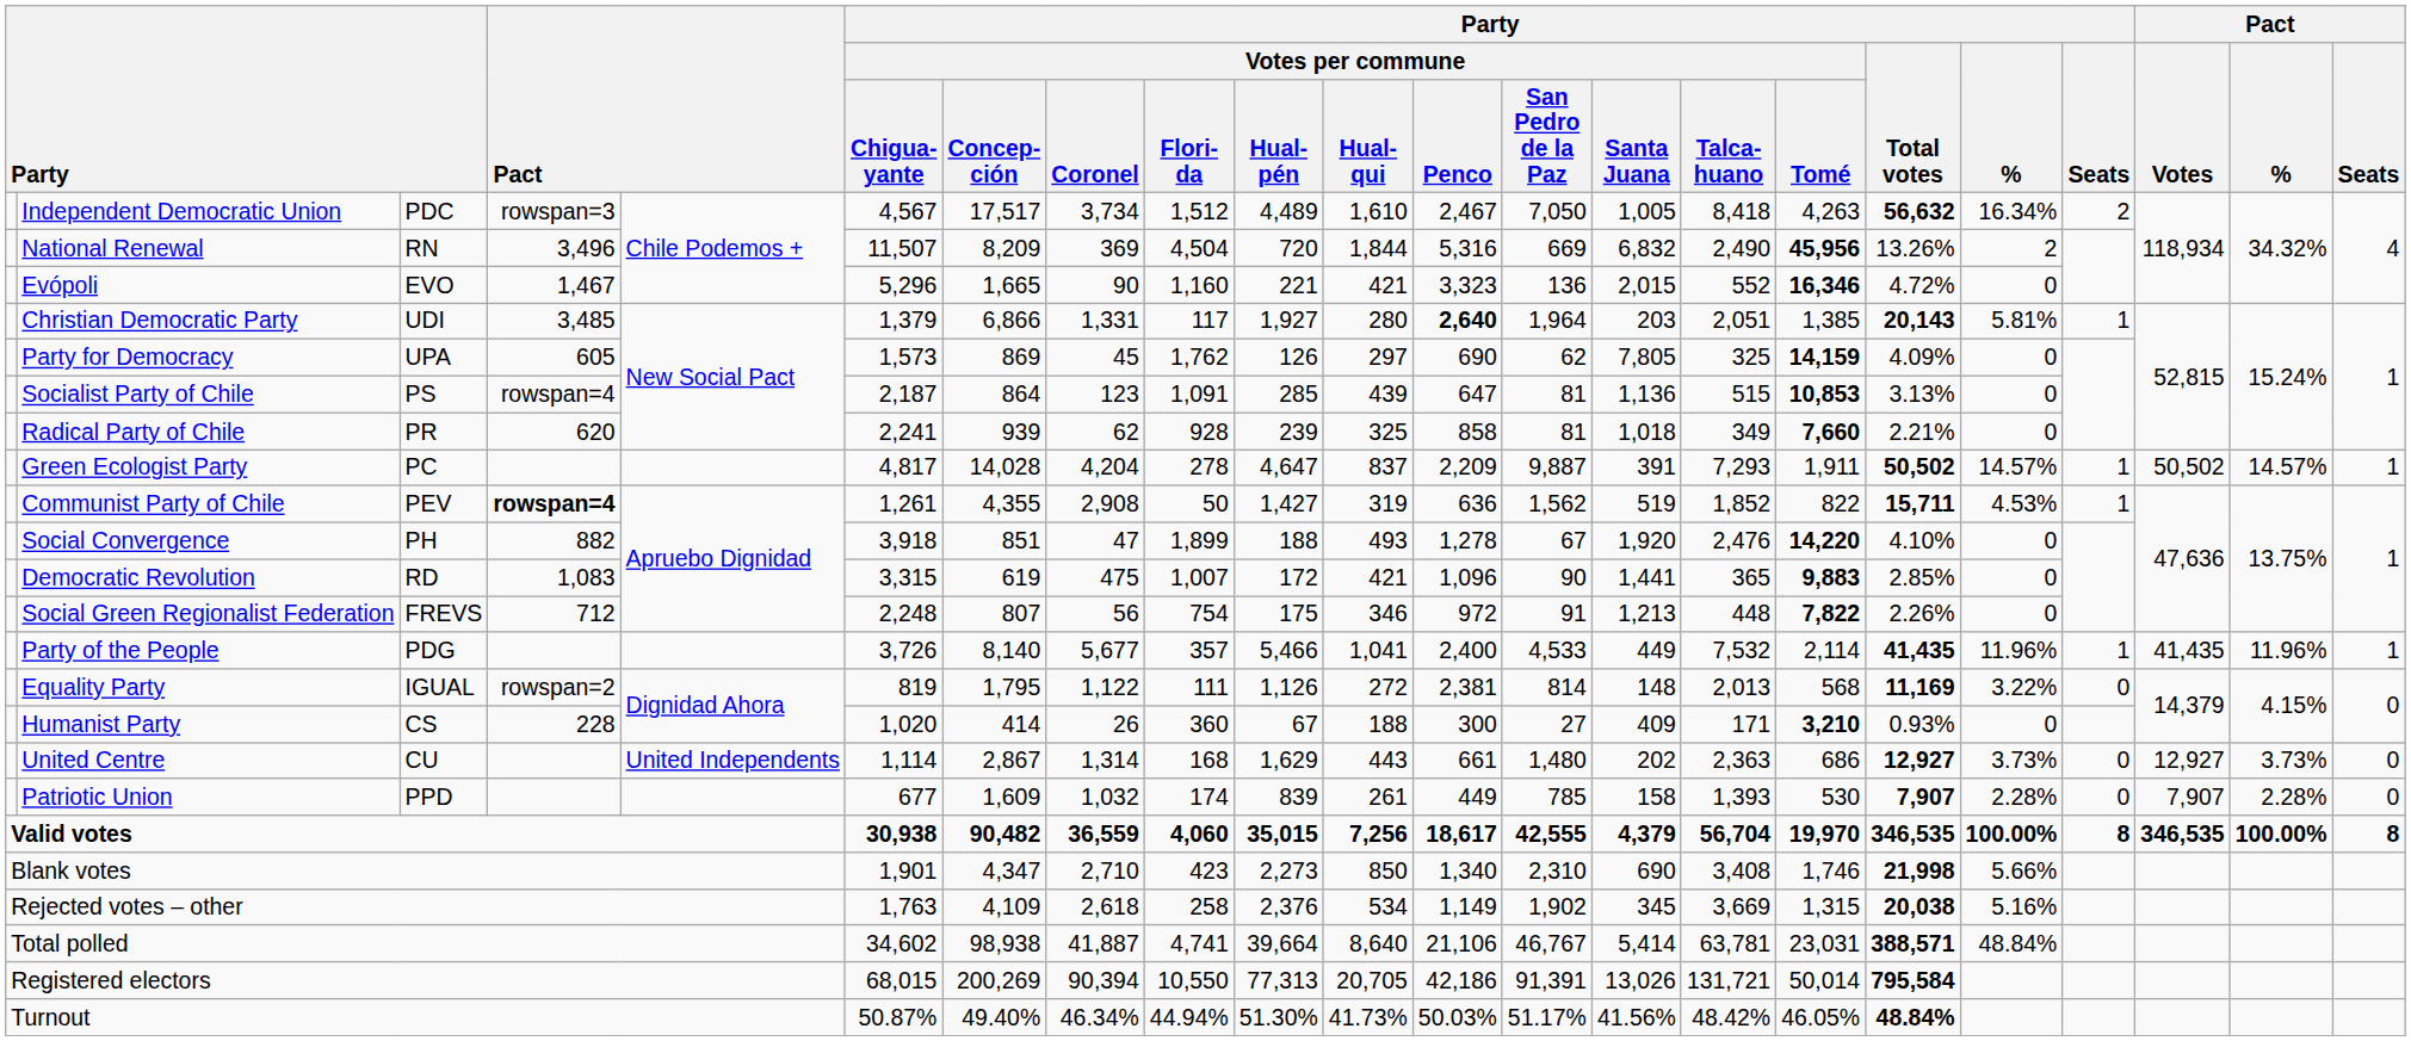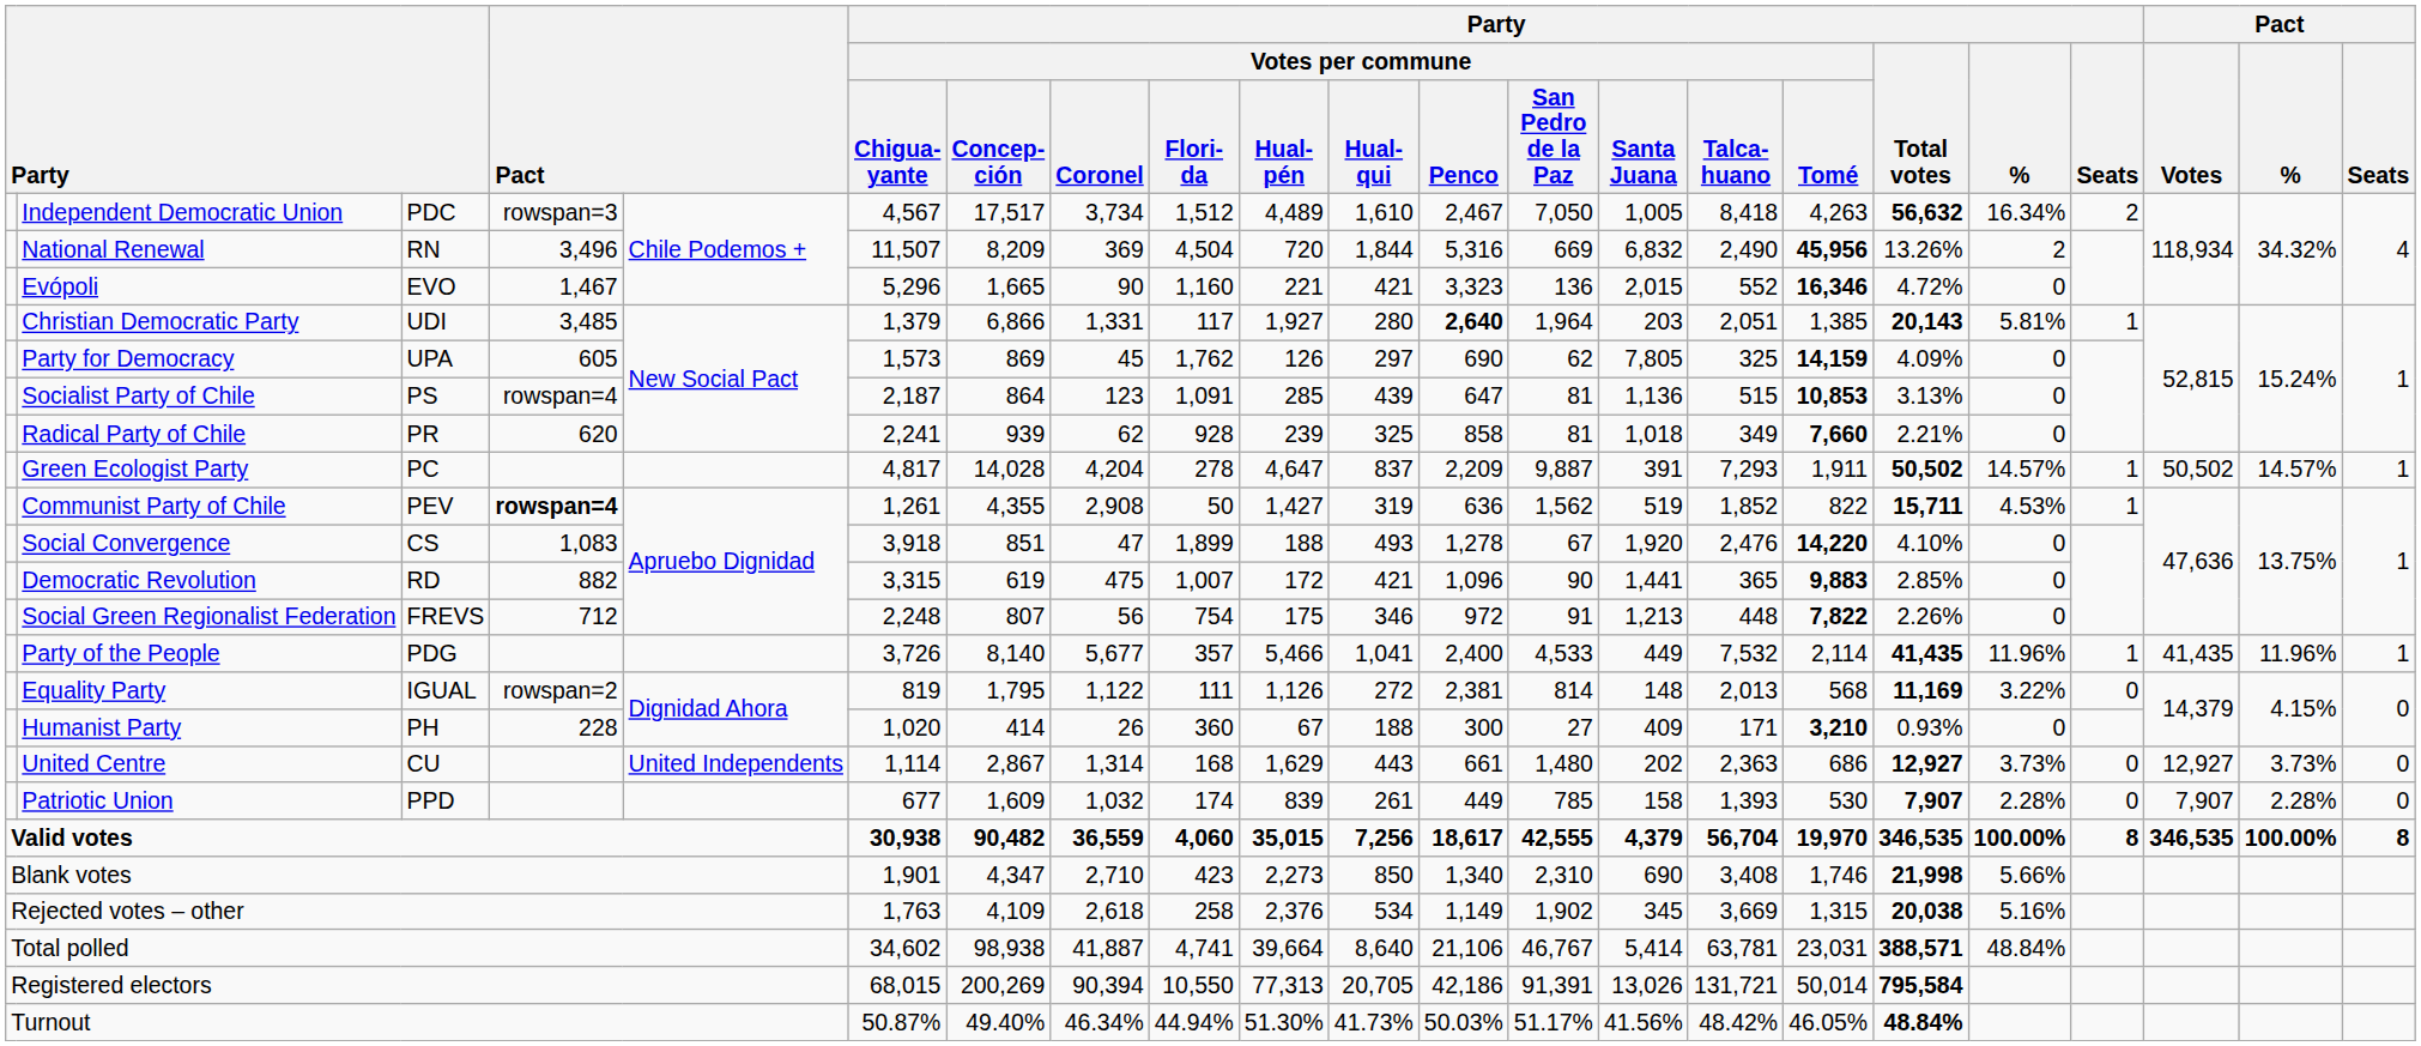Social Convergence | column 3: PH -> CS
Social Convergence | column 4: 882 -> 1,083
Democratic Revolution | column 4: 1,083 -> 882
Humanist Party | column 3: CS -> PH
